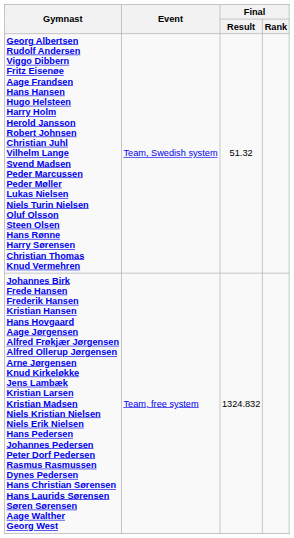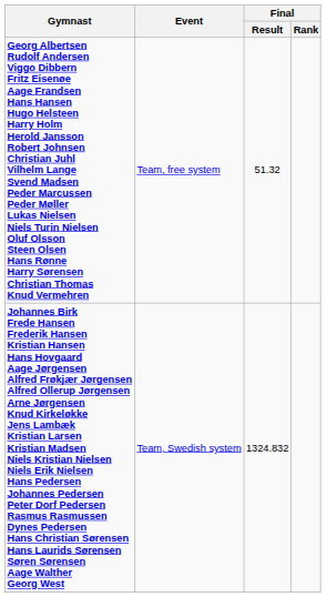row 3 | Event: Team, Swedish system -> Team, free system
row 4 | Event: Team, free system -> Team, Swedish system
